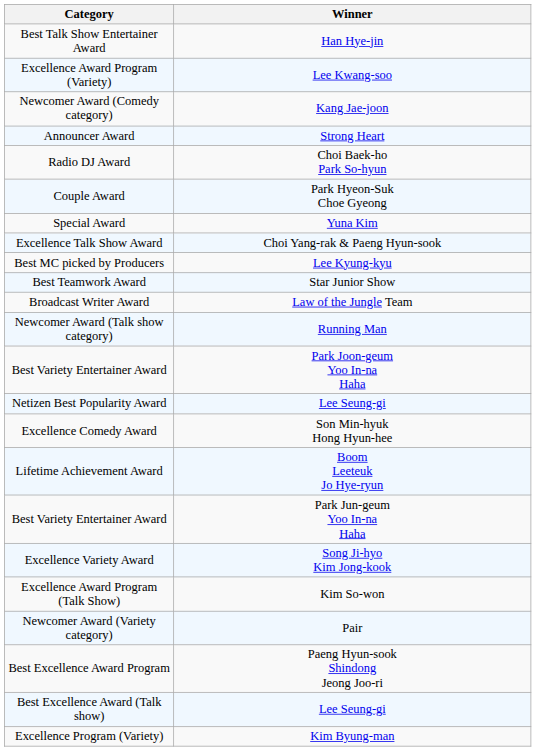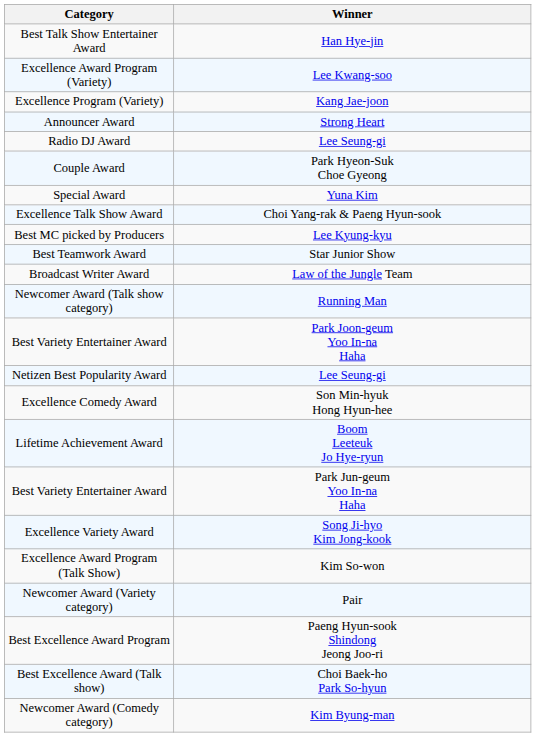row 4 | Category: Newcomer Award (Comedy category) -> Excellence Program (Variety)
row 6 | Winner: Choi Baek-ho Park So-hyun -> Lee Seung-gi
row 23 | Winner: Lee Seung-gi -> Choi Baek-ho Park So-hyun
row 24 | Category: Excellence Program (Variety) -> Newcomer Award (Comedy category)
